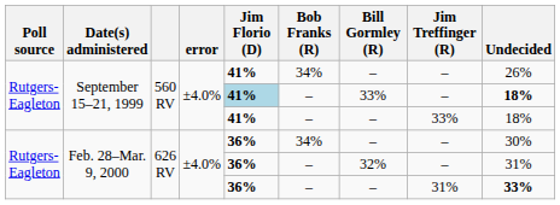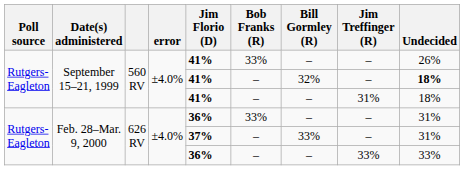row 2 | Bob Franks (R): 34% -> 33%
row 3 | Jim Florio (D): lightblue background -> no background
row 3 | Bill Gormley (R): 33% -> 32%
row 4 | Jim Treffinger (R): 33% -> 31%
row 5 | Bob Franks (R): 34% -> 33%
row 5 | Undecided: 30% -> 31%
row 6 | Jim Florio (D): 36% -> 37%
row 6 | Bill Gormley (R): 32% -> 33%
row 7 | Jim Treffinger (R): 31% -> 33%
row 7 | Undecided: bold -> normal
